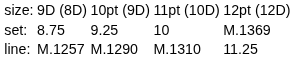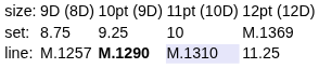line: | column 3: normal -> bold
line: | column 4: no background -> lavender background
